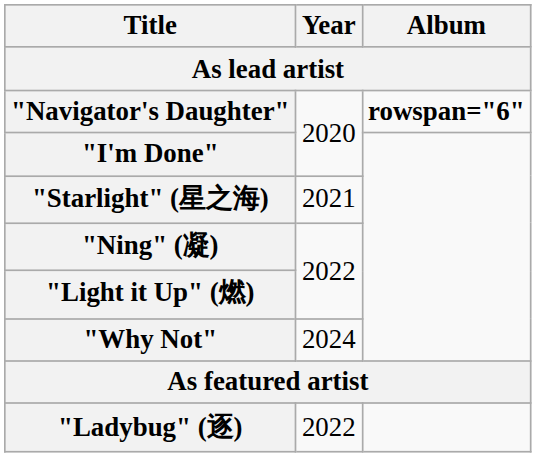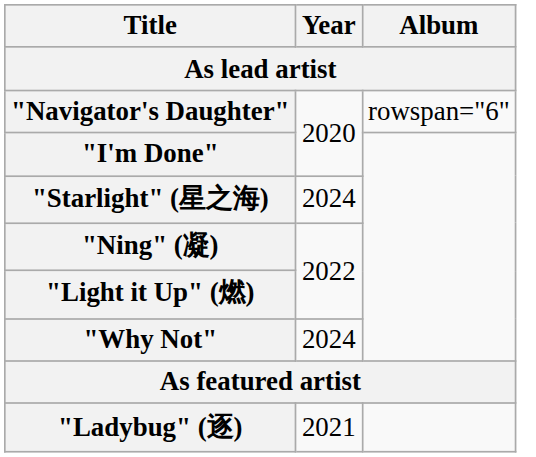"Navigator's Daughter" | Album: bold -> normal
"Starlight" (星之海) | Year: 2021 -> 2024
"Ladybug" (逐) | Year: 2022 -> 2021
